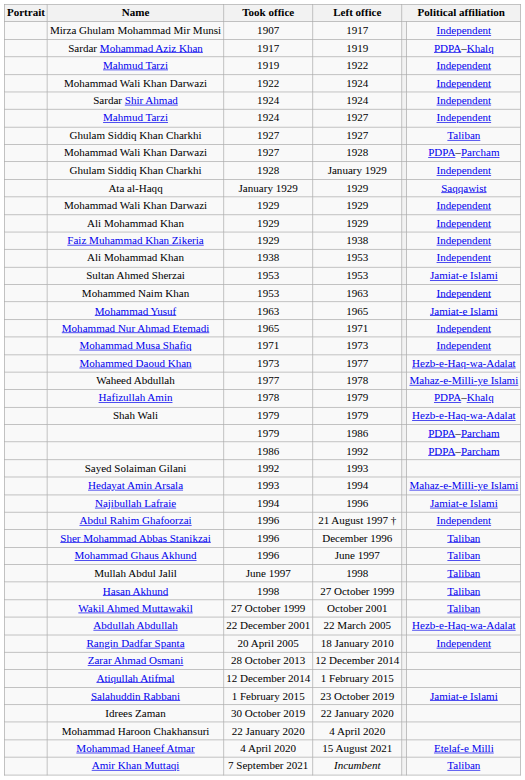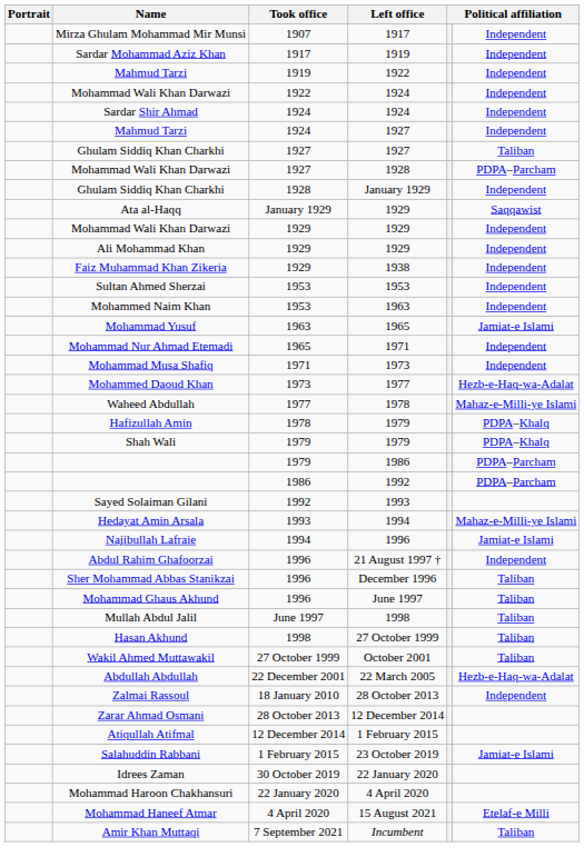Sardar Mohammad Aziz Khan | column 6: PDPA–Khalq -> Independent
- row: Ali Mohammad Khan | 1938 | 1953 | Independent
Sultan Ahmed Sherzai | column 6: Jamiat-e Islami -> Independent
Shah Wali | column 6: Hezb-e-Haq-wa-Adalat -> PDPA–Khalq
- row: Rangin Dadfar Spanta | 20 April 2005 | 18 January 2010 | Independent
+ row: Zalmai Rassoul | 18 January 2010 | 28 October 2013 | Independent
